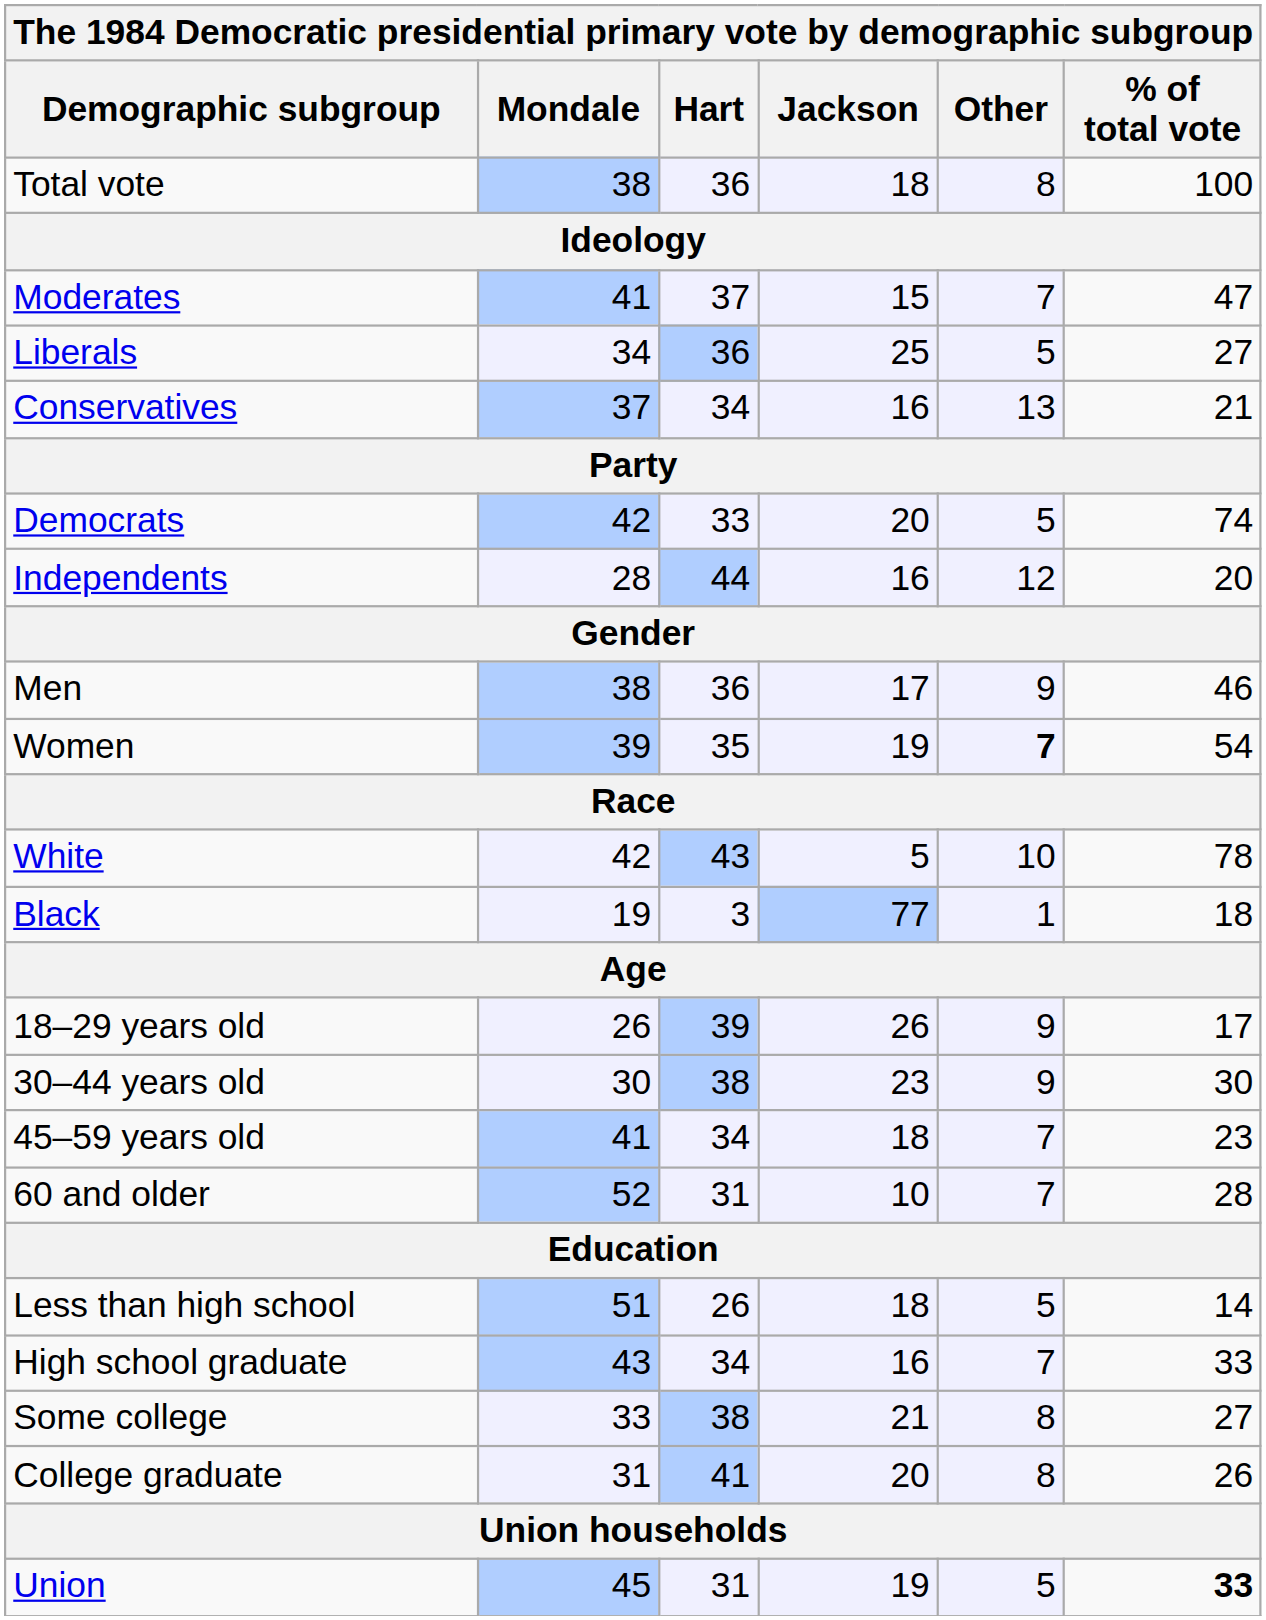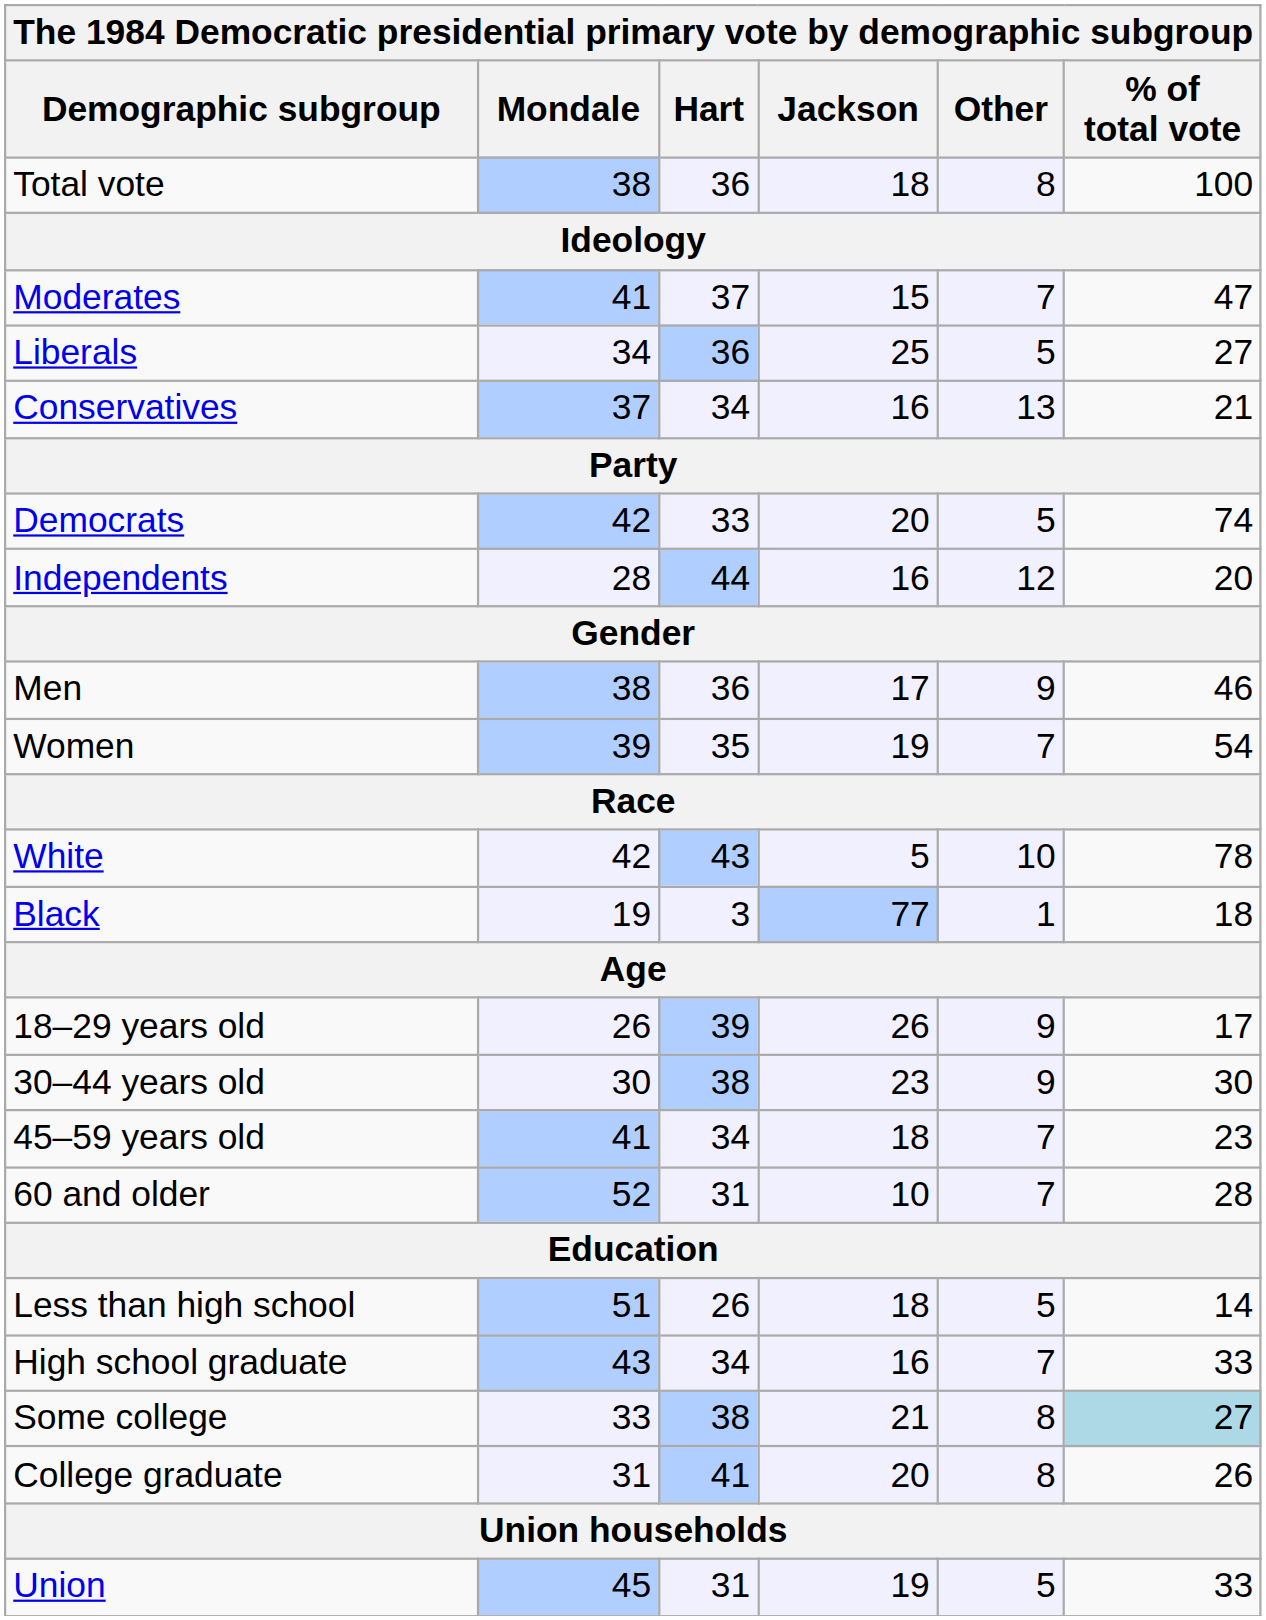Women | Other: bold -> normal
Some college | % of total vote: no background -> lightblue background
Union | % of total vote: bold -> normal
